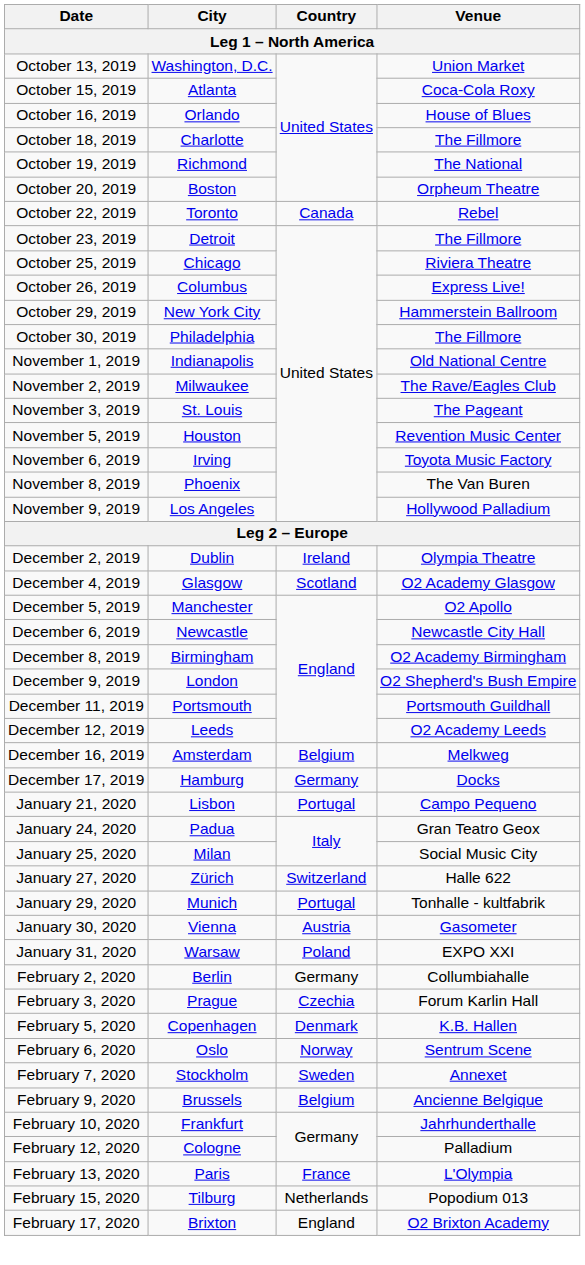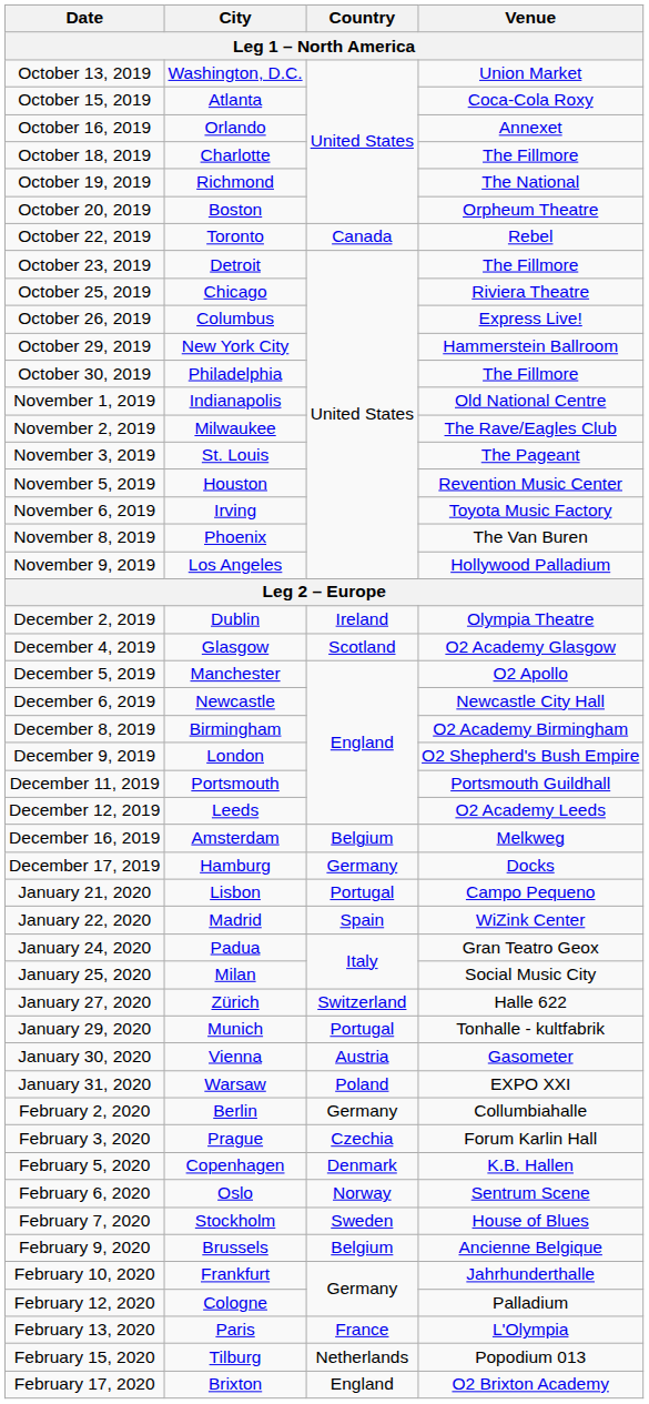October 16, 2019 | Venue: House of Blues -> Annexet
+ row: January 22, 2020 | Madrid | Spain | WiZink Center
February 7, 2020 | Venue: Annexet -> House of Blues
